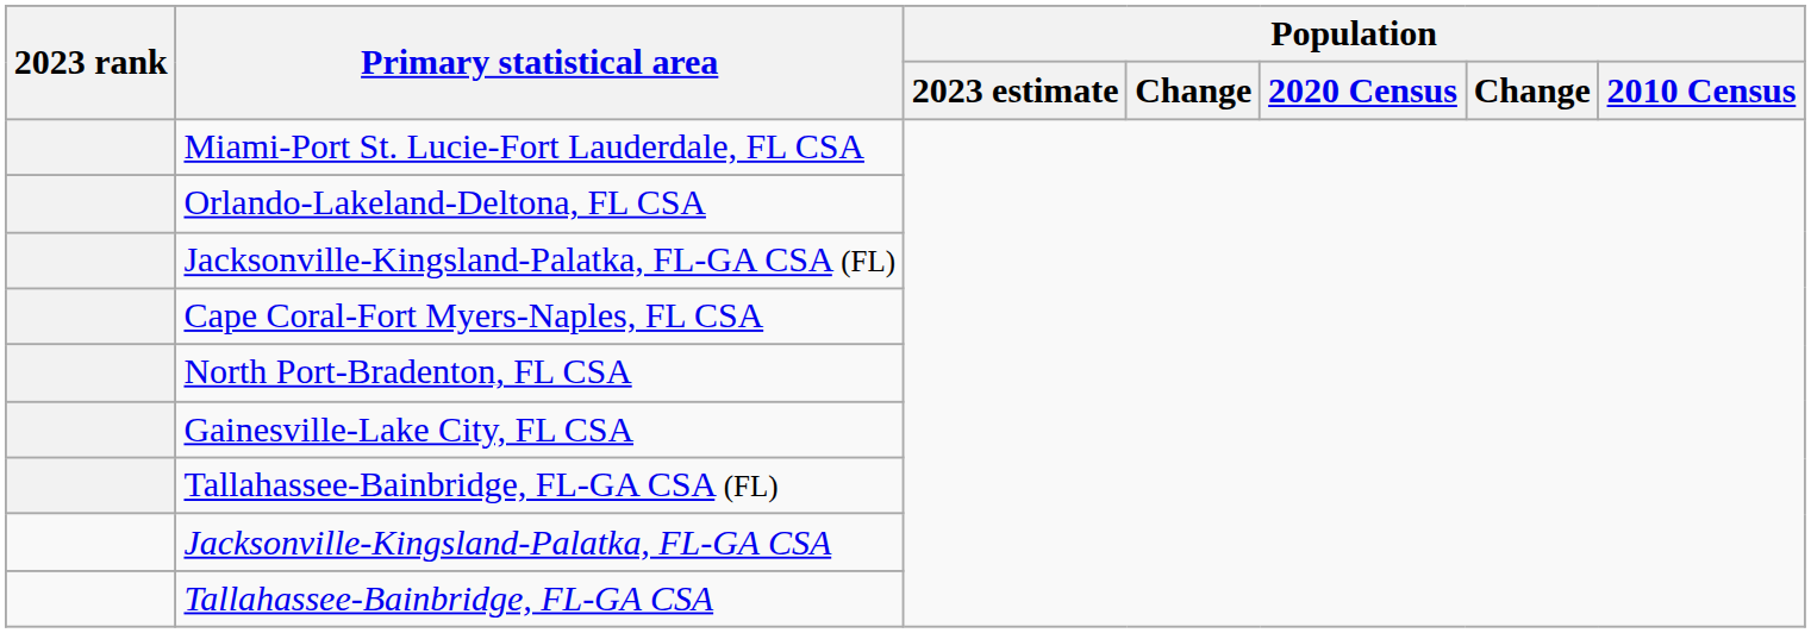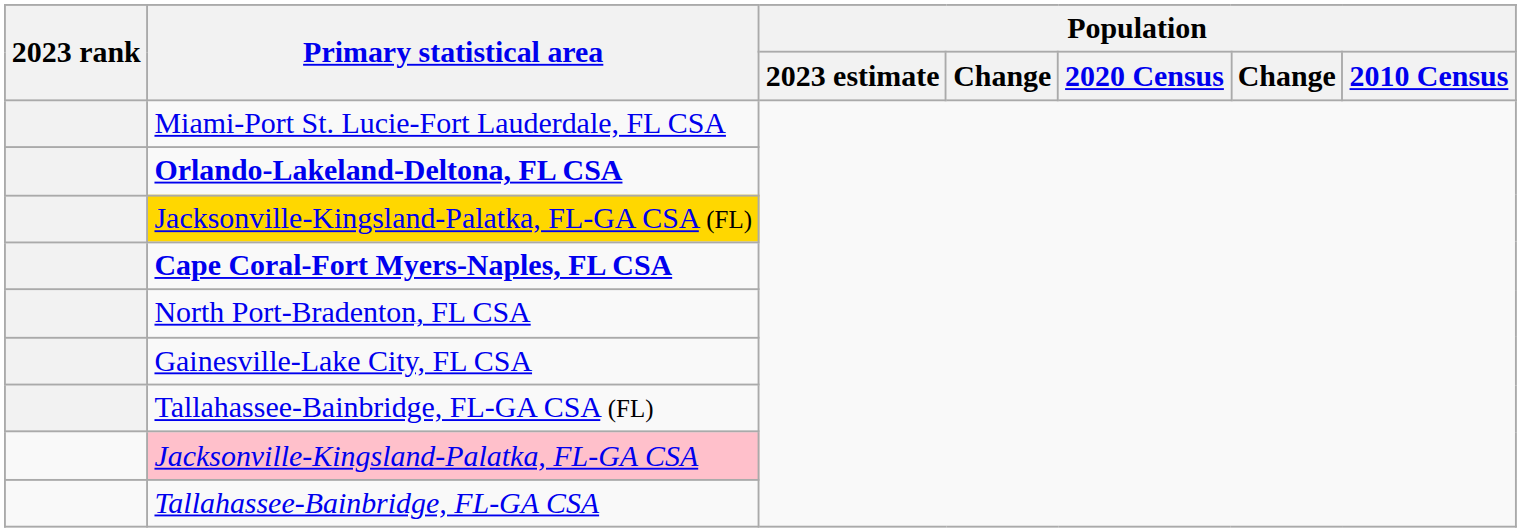Orlando-Lakeland-Deltona, FL CSA | Primary statistical area: normal -> bold
Jacksonville-Kingsland-Palatka, FL-GA CSA (FL) | Primary statistical area: no background -> gold background
Cape Coral-Fort Myers-Naples, FL CSA | Primary statistical area: normal -> bold
Jacksonville-Kingsland-Palatka, FL-GA CSA | Primary statistical area: no background -> pink background
